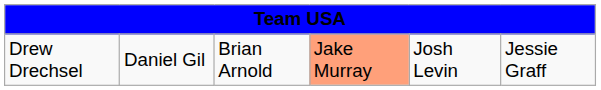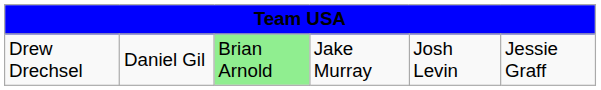Drew Drechsel | column 3: no background -> lightgreen background
Drew Drechsel | column 4: lightsalmon background -> no background
